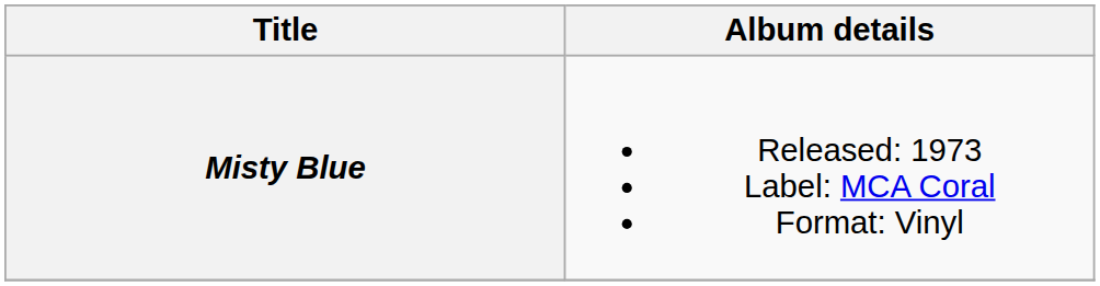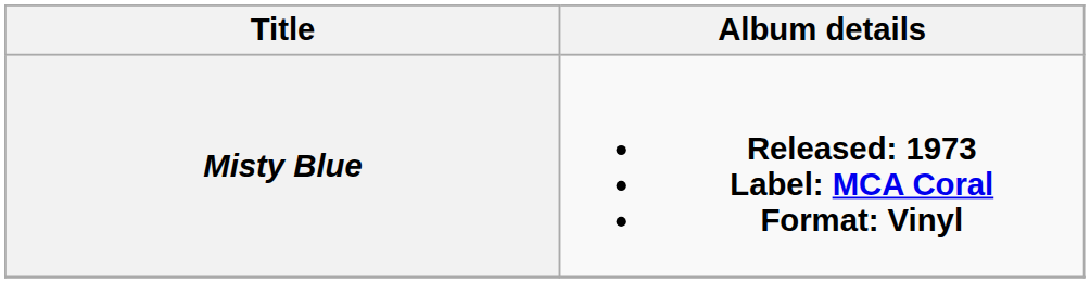Misty Blue | Album details: normal -> bold
